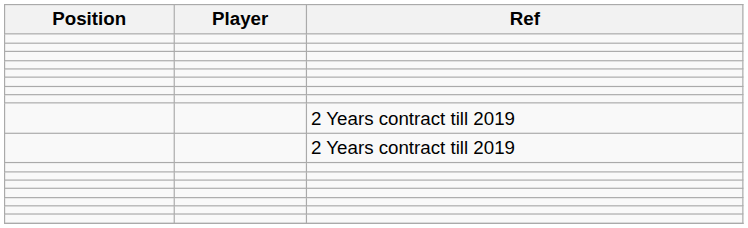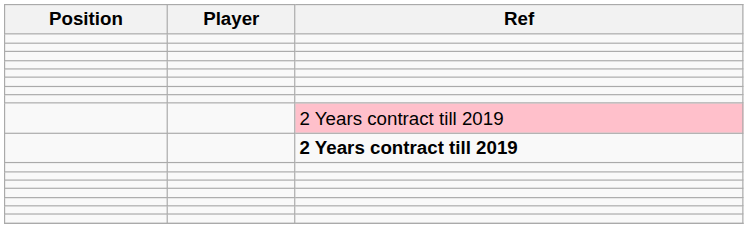row 10 | Ref: no background -> pink background
row 11 | Ref: normal -> bold
